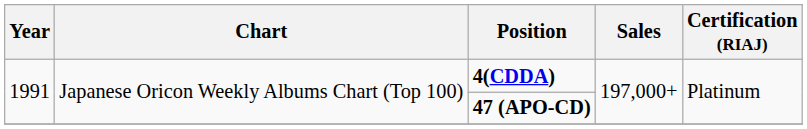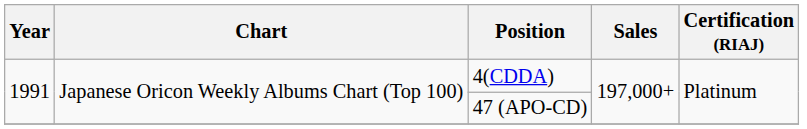4(CDDA) | Position: bold -> normal
47 (APO-CD) | Position: bold -> normal
